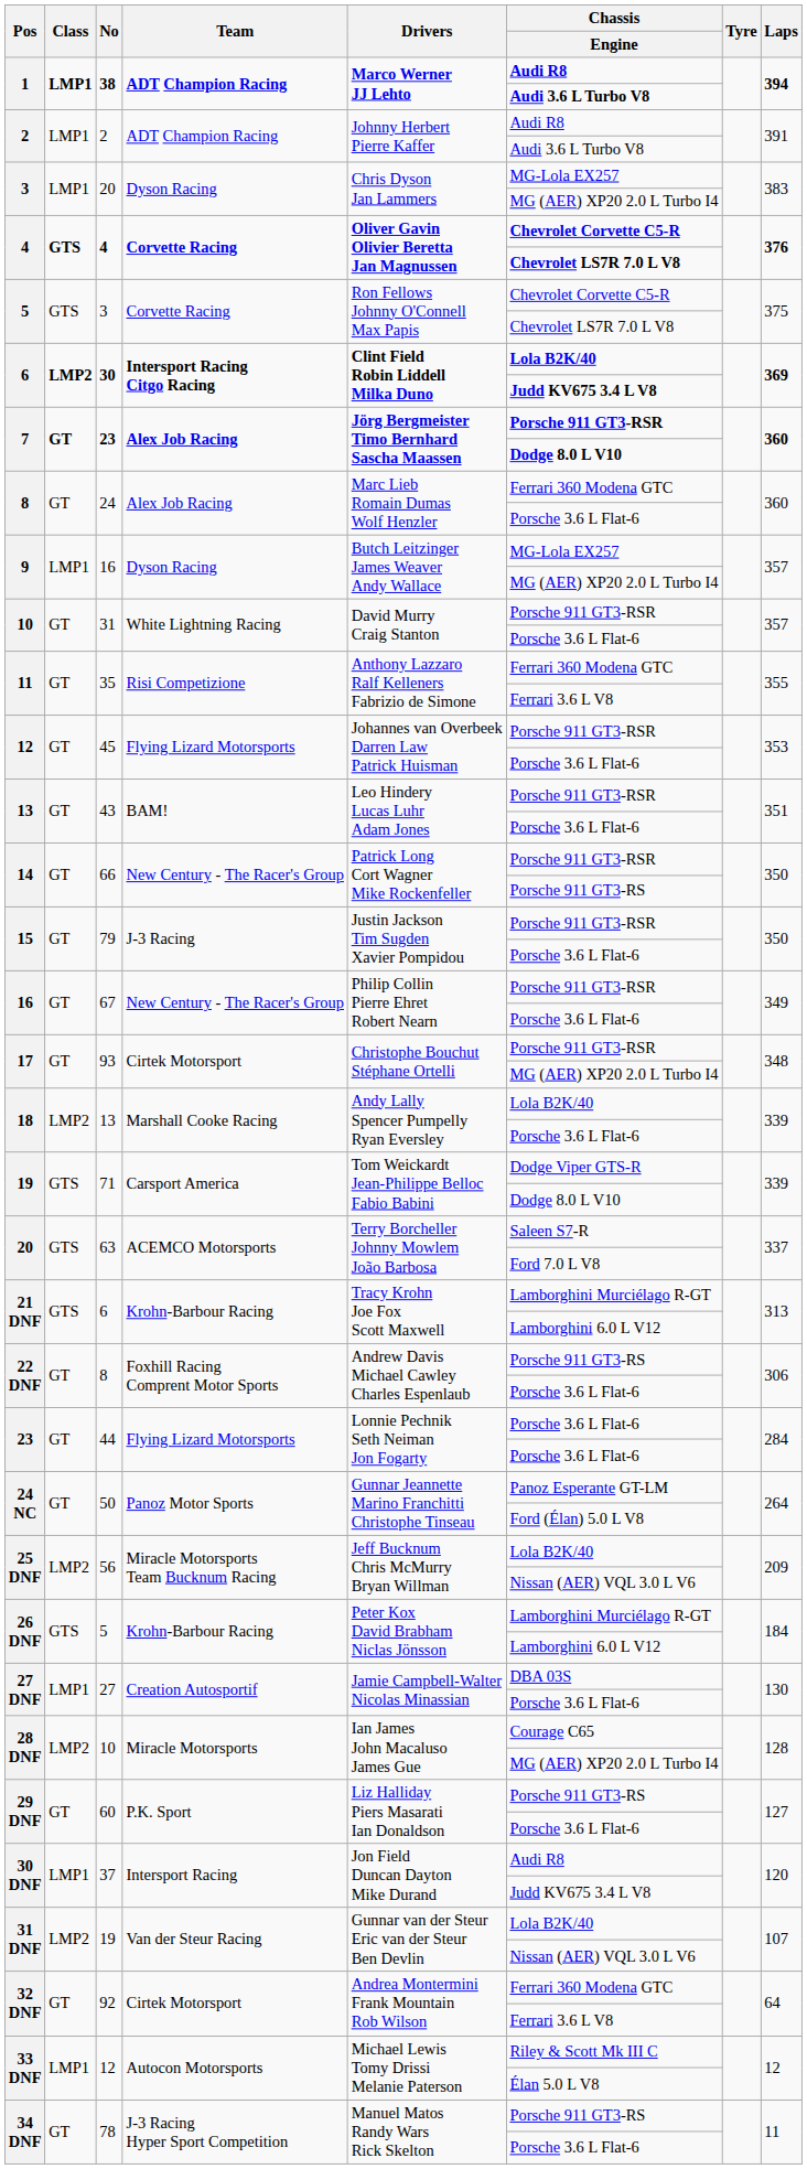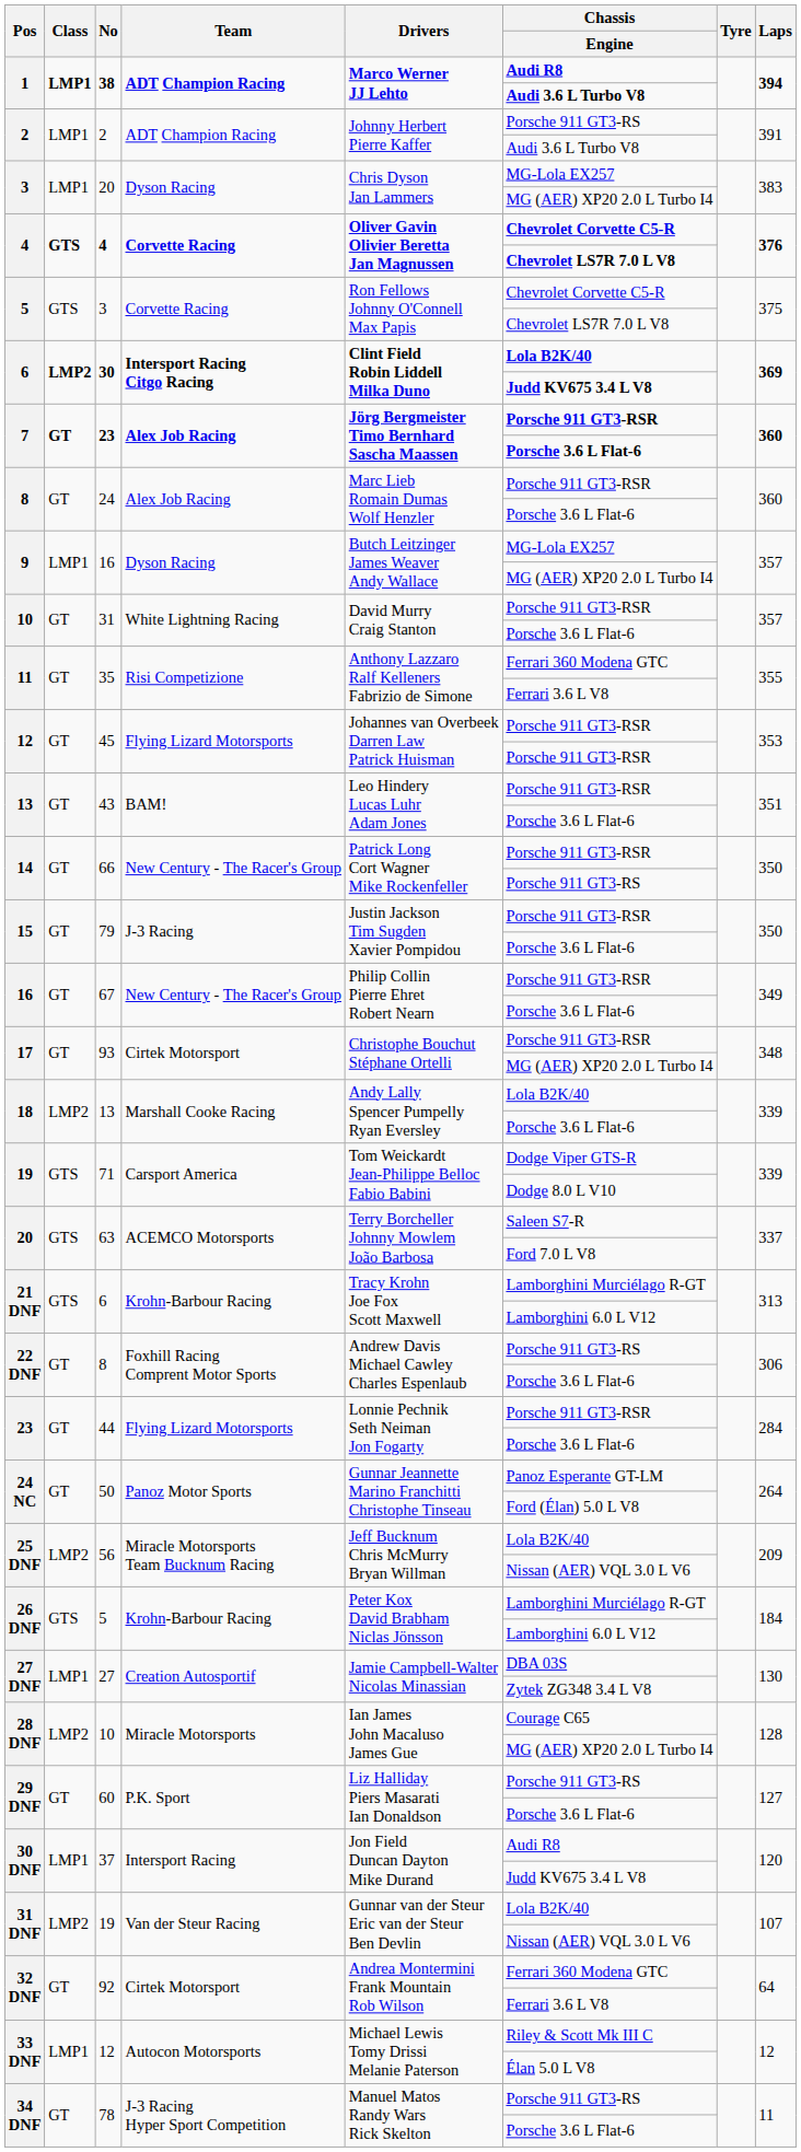row 5 | Chassis / Engine: Audi R8 -> Porsche 911 GT3-RS
row 16 | Chassis / Engine: Dodge 8.0 L V10 -> Porsche 3.6 L Flat-6
row 17 | Chassis / Engine: Ferrari 360 Modena GTC -> Porsche 911 GT3-RSR
row 26 | Chassis / Engine: Porsche 3.6 L Flat-6 -> Porsche 911 GT3-RSR
row 47 | Chassis / Engine: Porsche 3.6 L Flat-6 -> Porsche 911 GT3-RSR
row 56 | Chassis / Engine: Porsche 3.6 L Flat-6 -> Zytek ZG348 3.4 L V8
